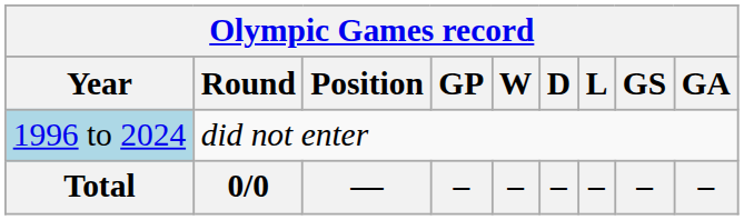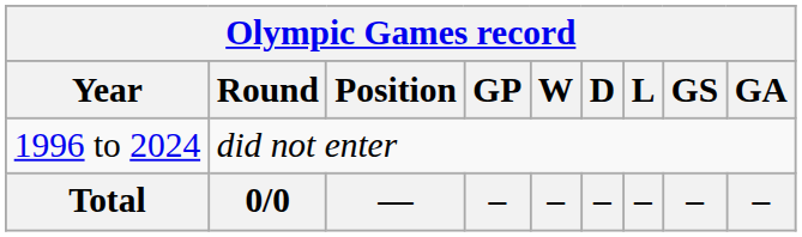1996 to 2024 | Year: lightblue background -> no background
